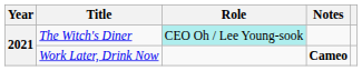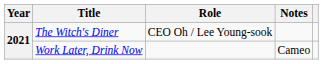The Witch's Diner | Role: paleturquoise background -> no background
Work Later, Drink Now | Notes: bold -> normal
